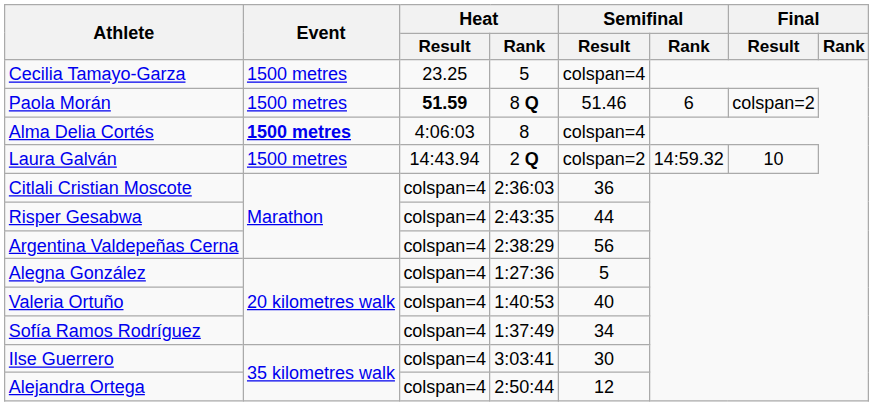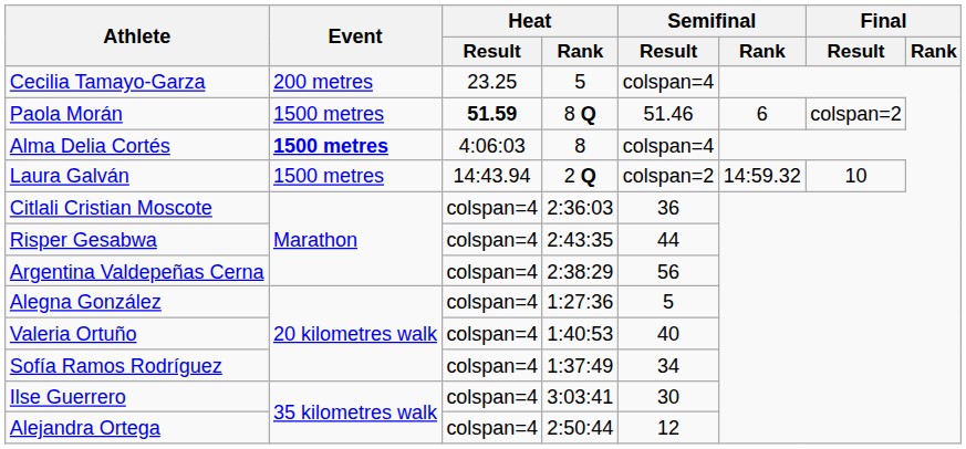Cecilia Tamayo-Garza | Event: 1500 metres -> 200 metres
